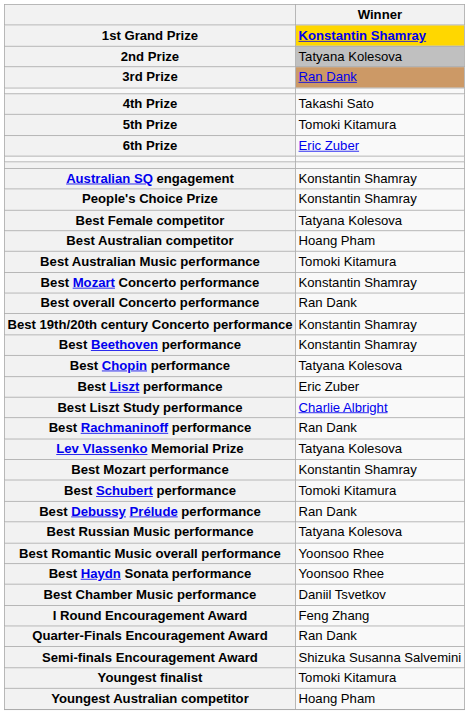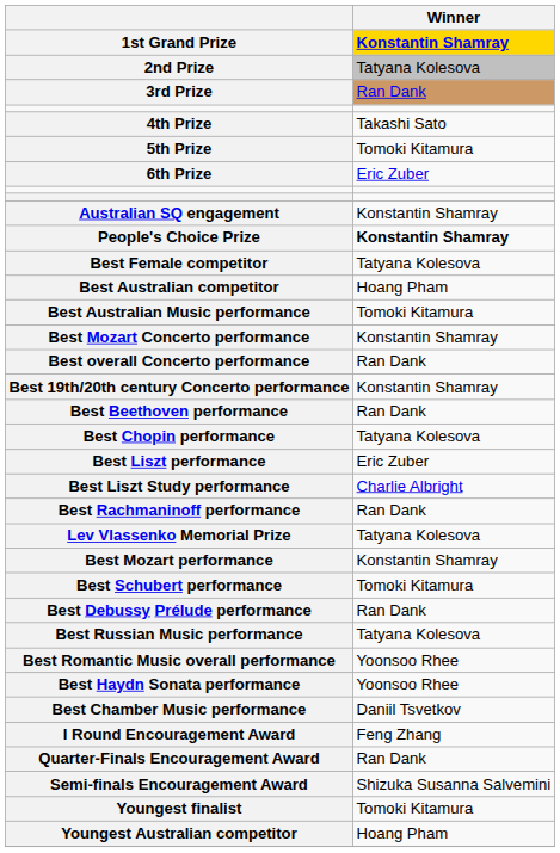row 12 | Winner: normal -> bold
row 19 | Winner: Konstantin Shamray -> Ran Dank
